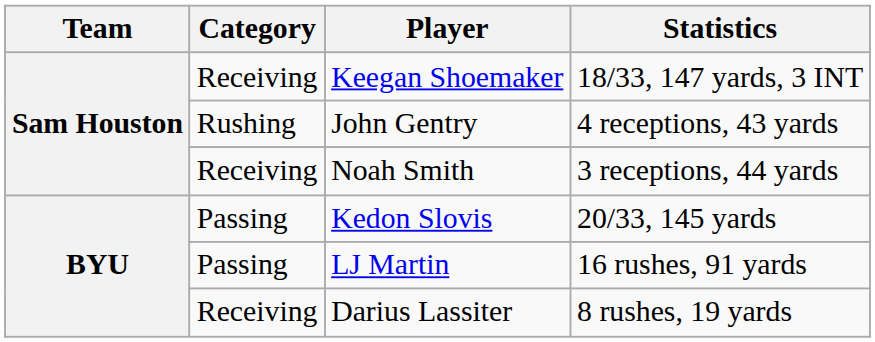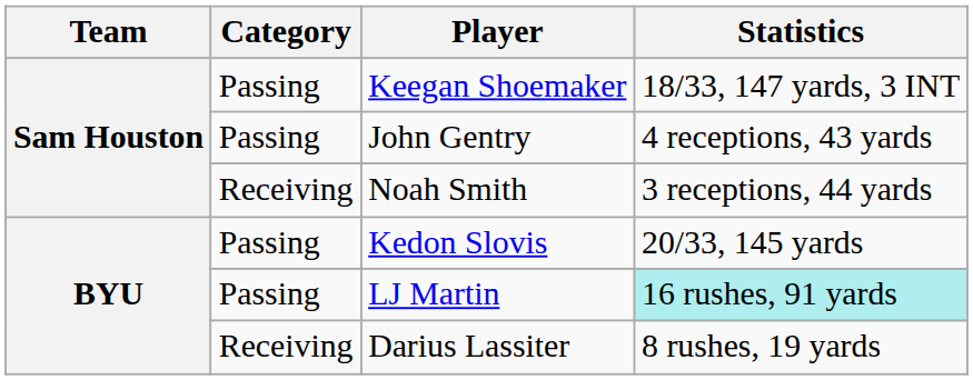Keegan Shoemaker | Category: Receiving -> Passing
John Gentry | Category: Rushing -> Passing
LJ Martin | Statistics: no background -> paleturquoise background
